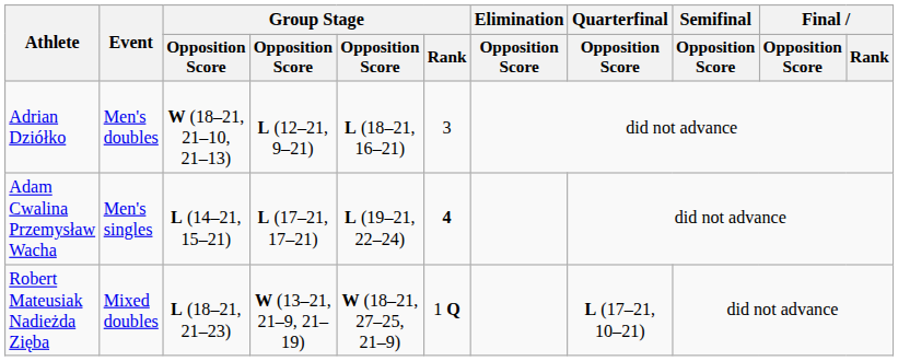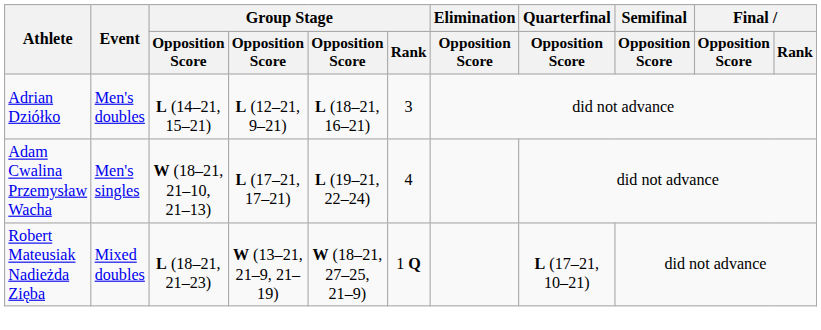Adrian Dziółko | column 3: W (18–21, 21–10, 21–13) -> L (14–21, 15–21)
Adam Cwalina Przemysław Wacha | column 3: L (14–21, 15–21) -> W (18–21, 21–10, 21–13)
Adam Cwalina Przemysław Wacha | Group Stage / Rank: bold -> normal
